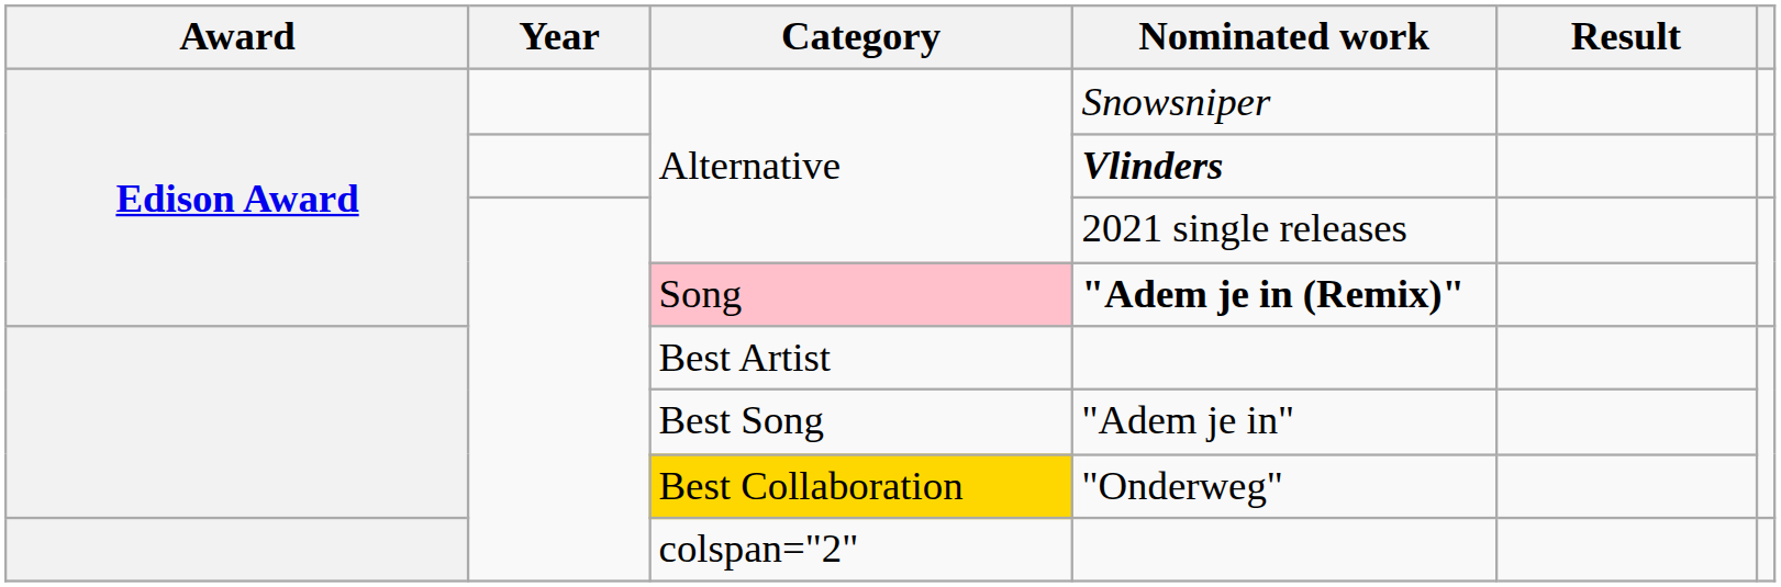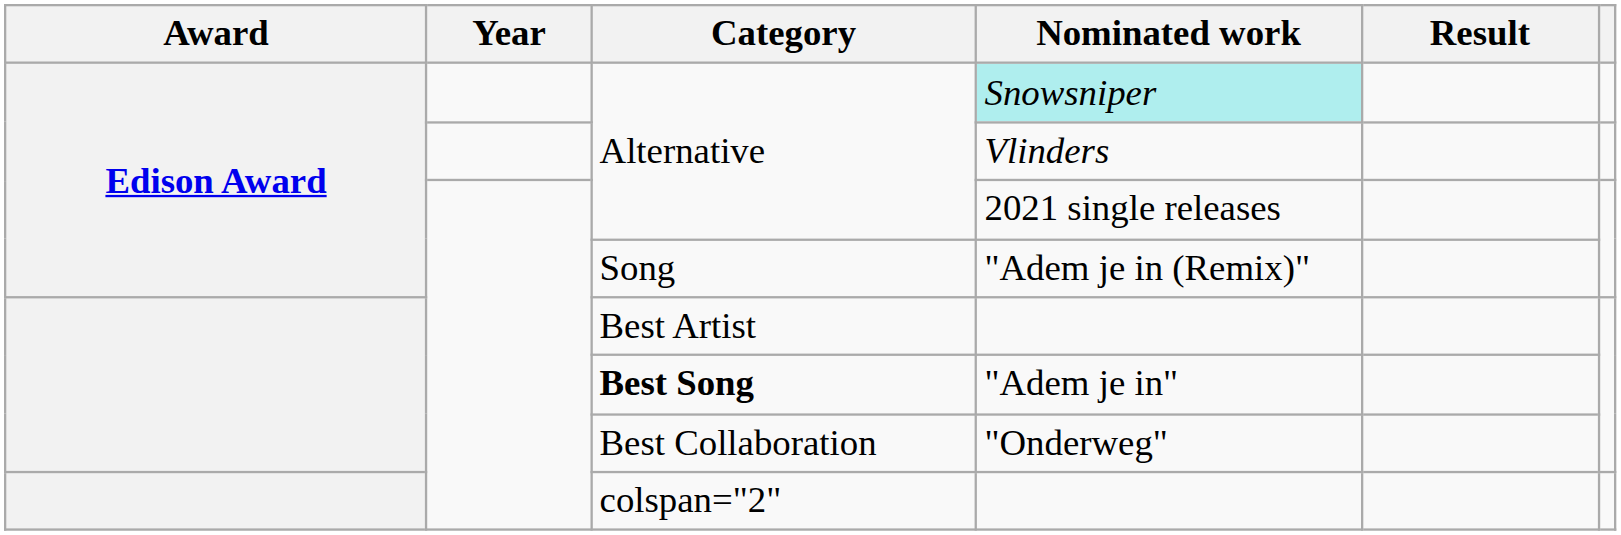Snowsniper | Nominated work: no background -> paleturquoise background
Vlinders | Nominated work: bold -> normal
"Adem je in (Remix)" | Category: pink background -> no background
"Adem je in (Remix)" | Nominated work: bold -> normal
"Adem je in" | Category: normal -> bold
"Onderweg" | Category: gold background -> no background
